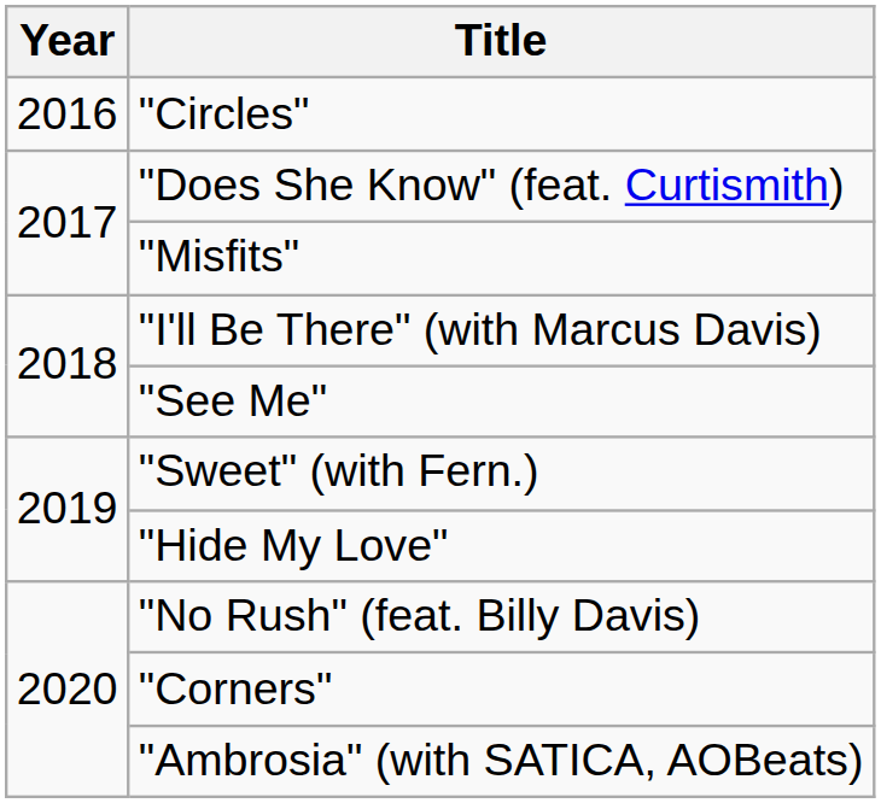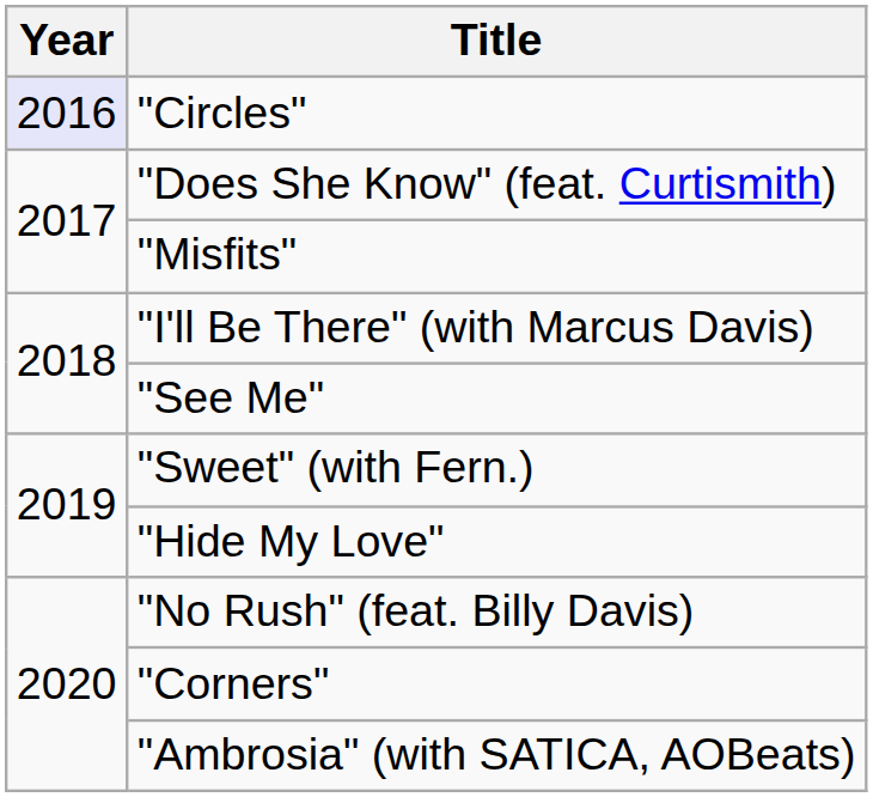"Circles" | Year: no background -> lavender background
